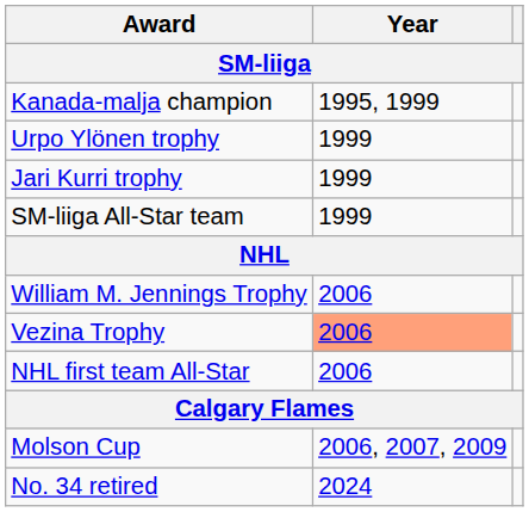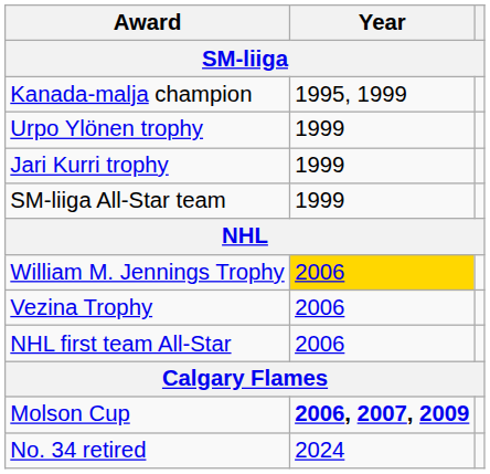William M. Jennings Trophy | Year: no background -> gold background
Vezina Trophy | Year: lightsalmon background -> no background
Molson Cup | Year: normal -> bold
